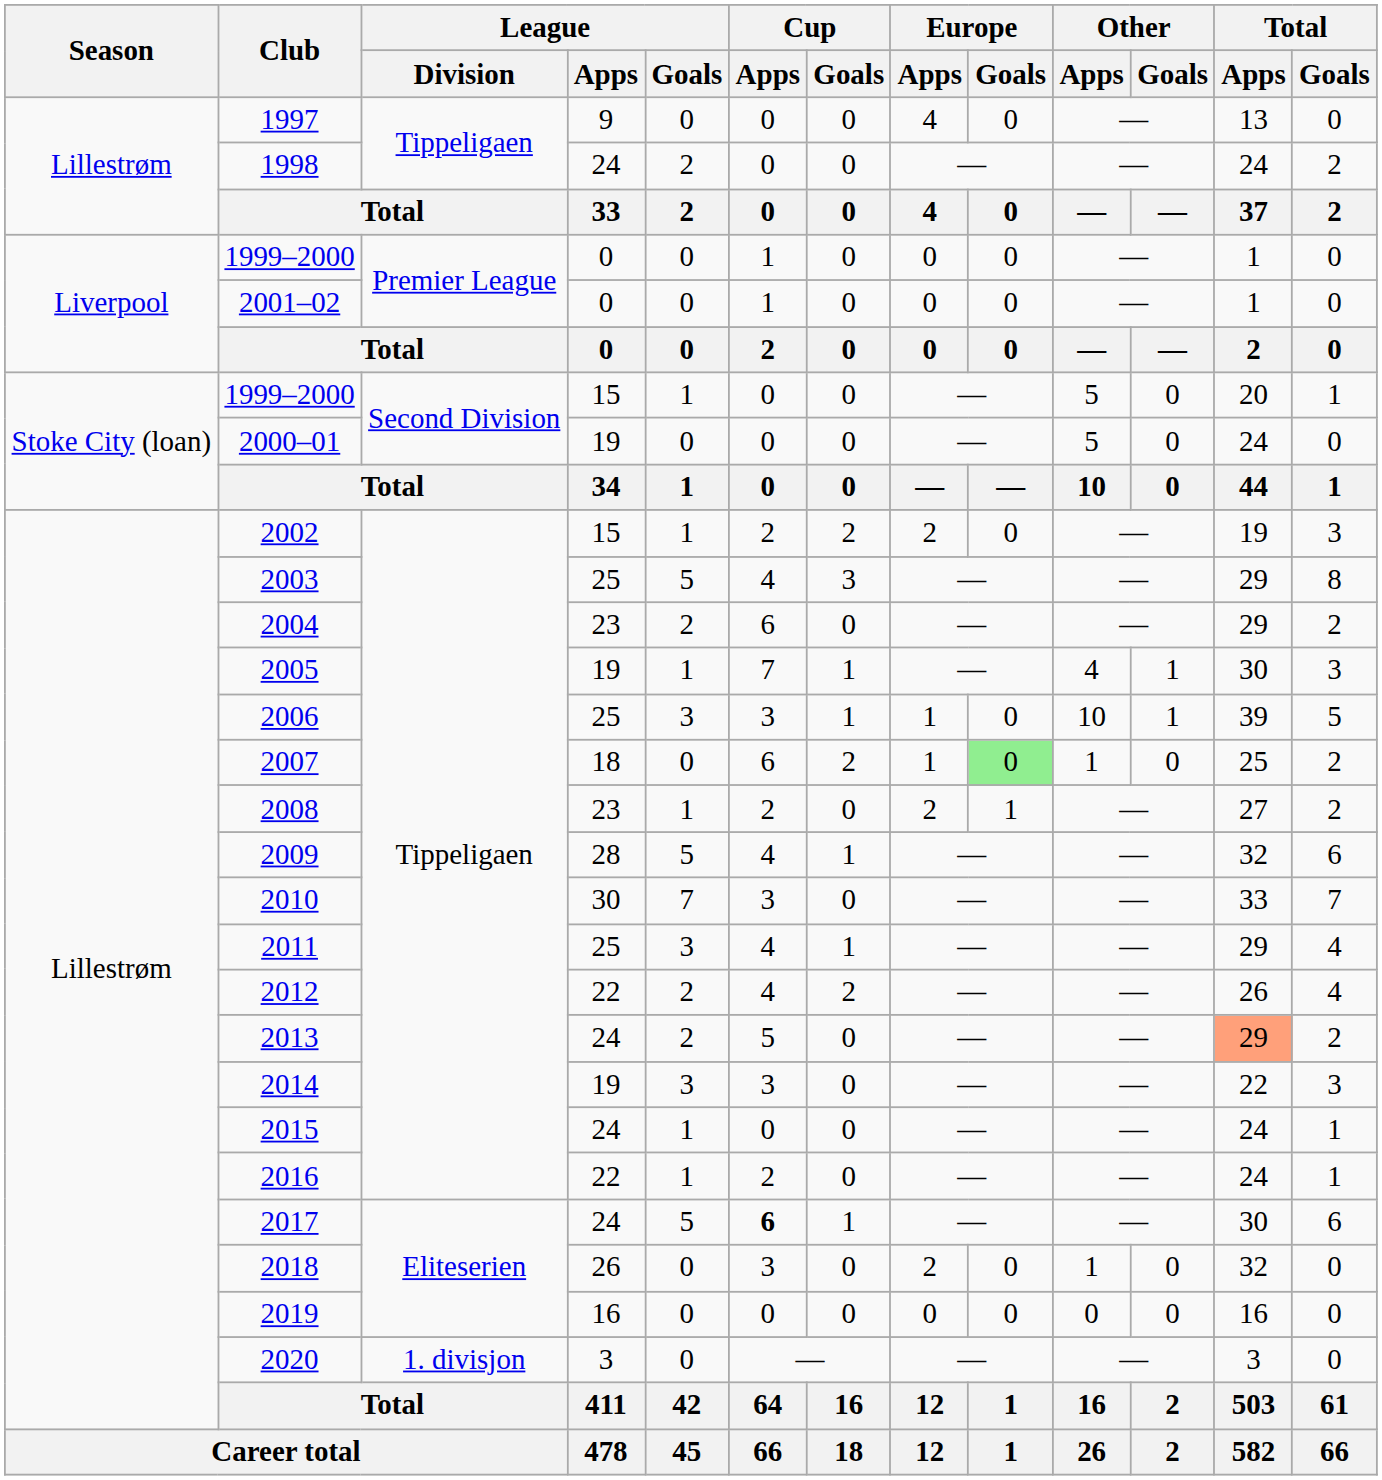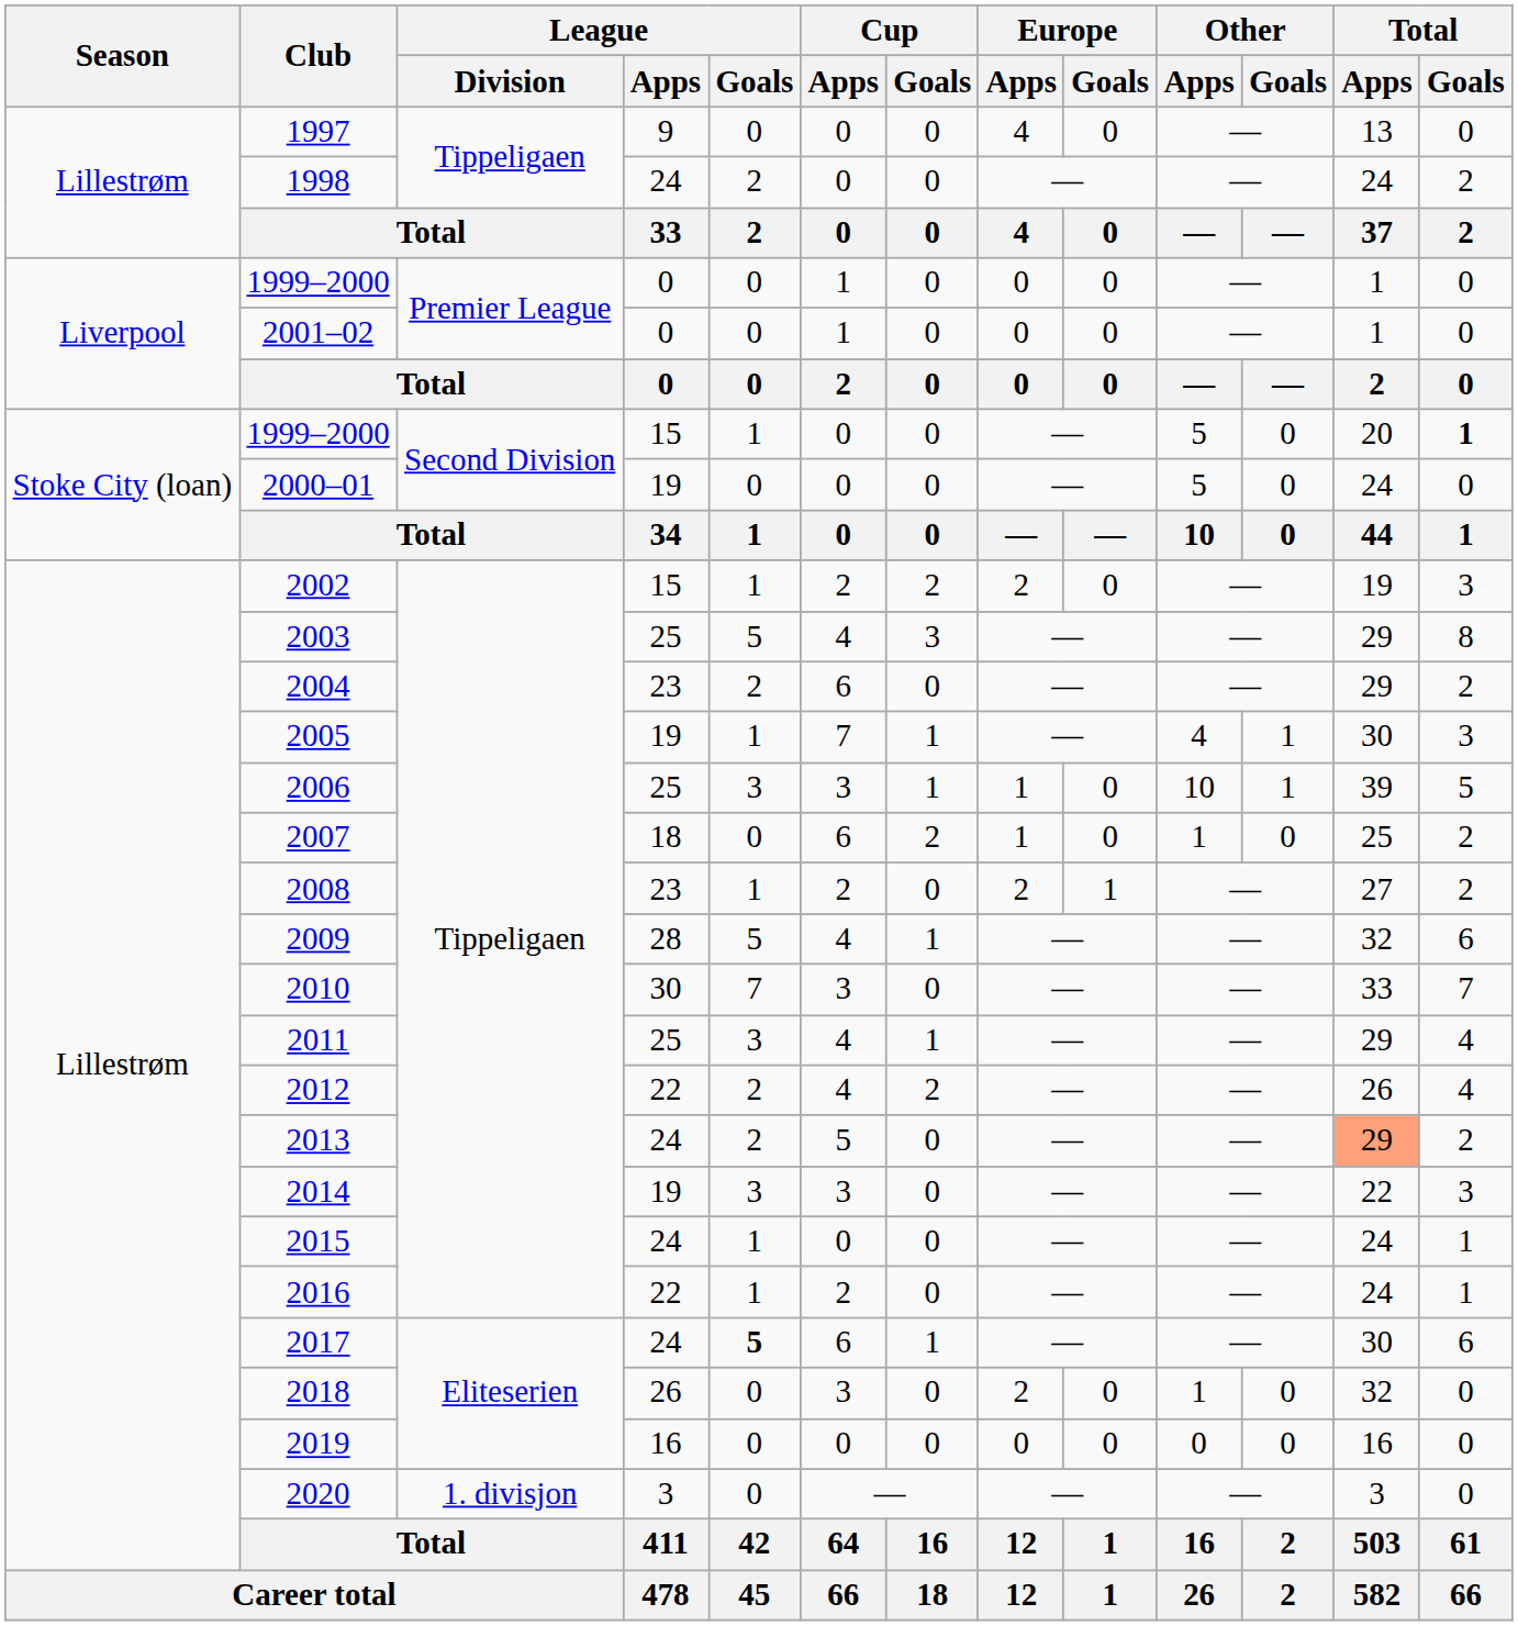1999–2000 / 15 | Total / Goals: normal -> bold
2007 | Europe / Goals: lightgreen background -> no background
2017 | League / Goals: normal -> bold
2017 | Cup / Apps: bold -> normal
